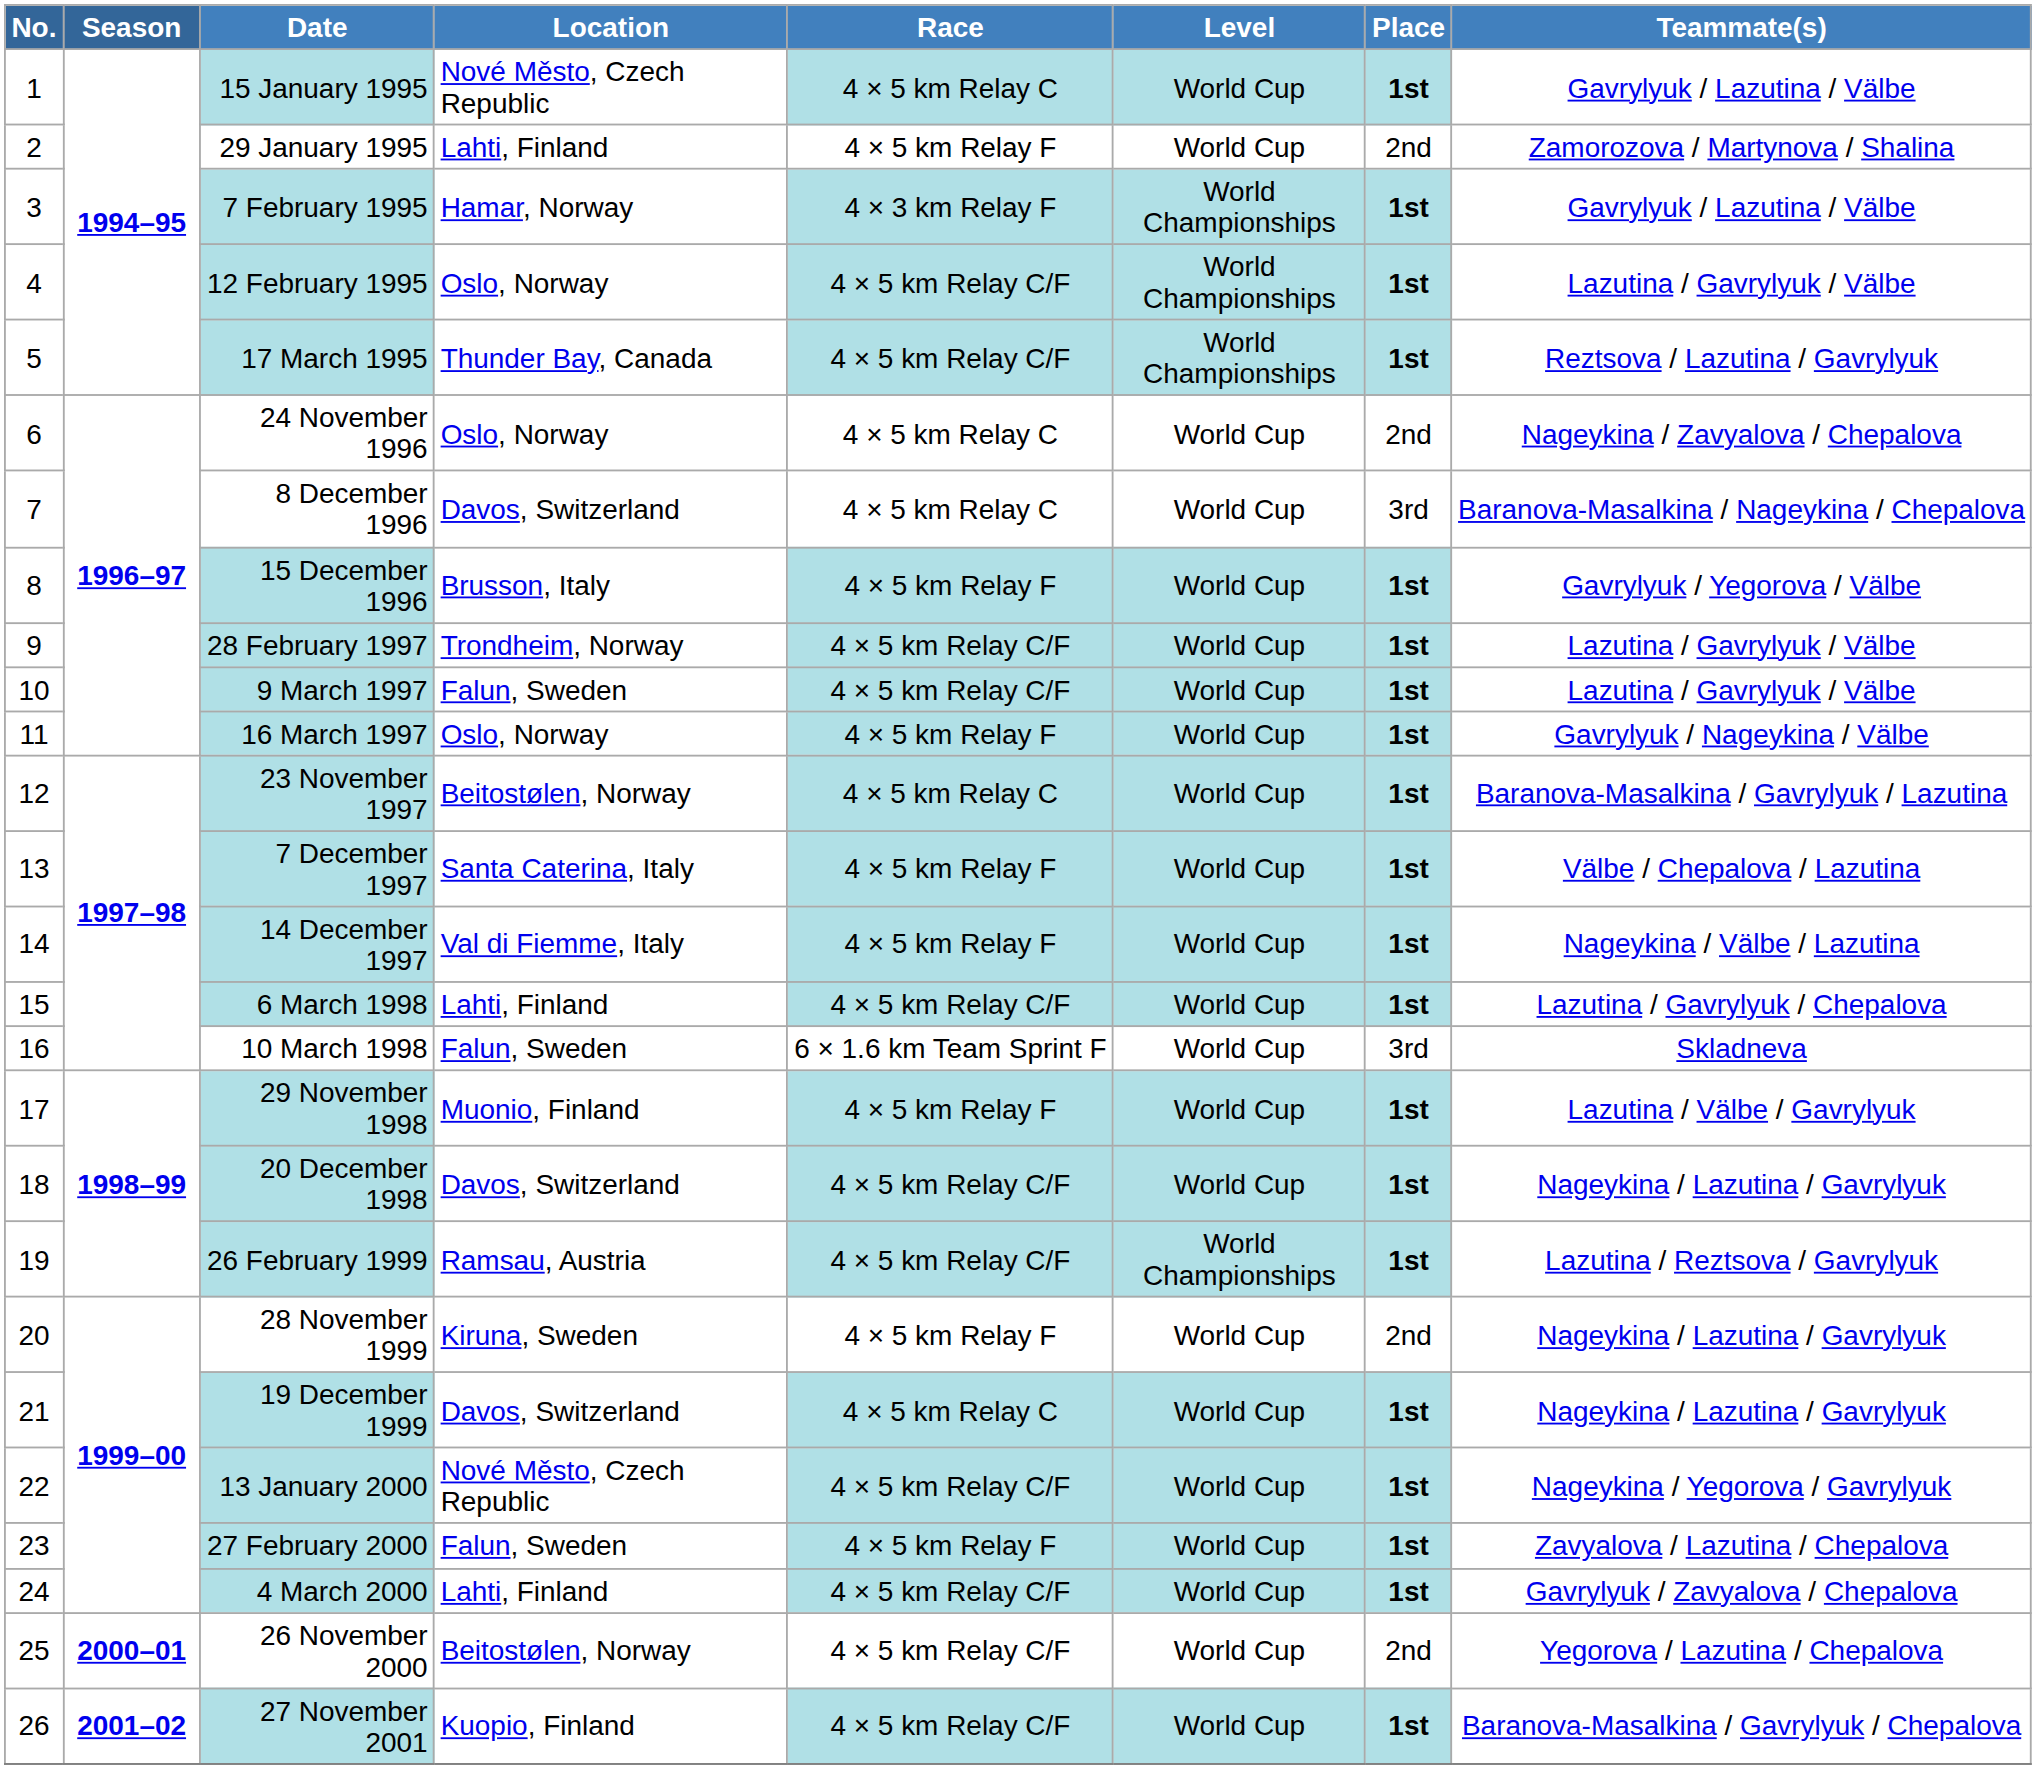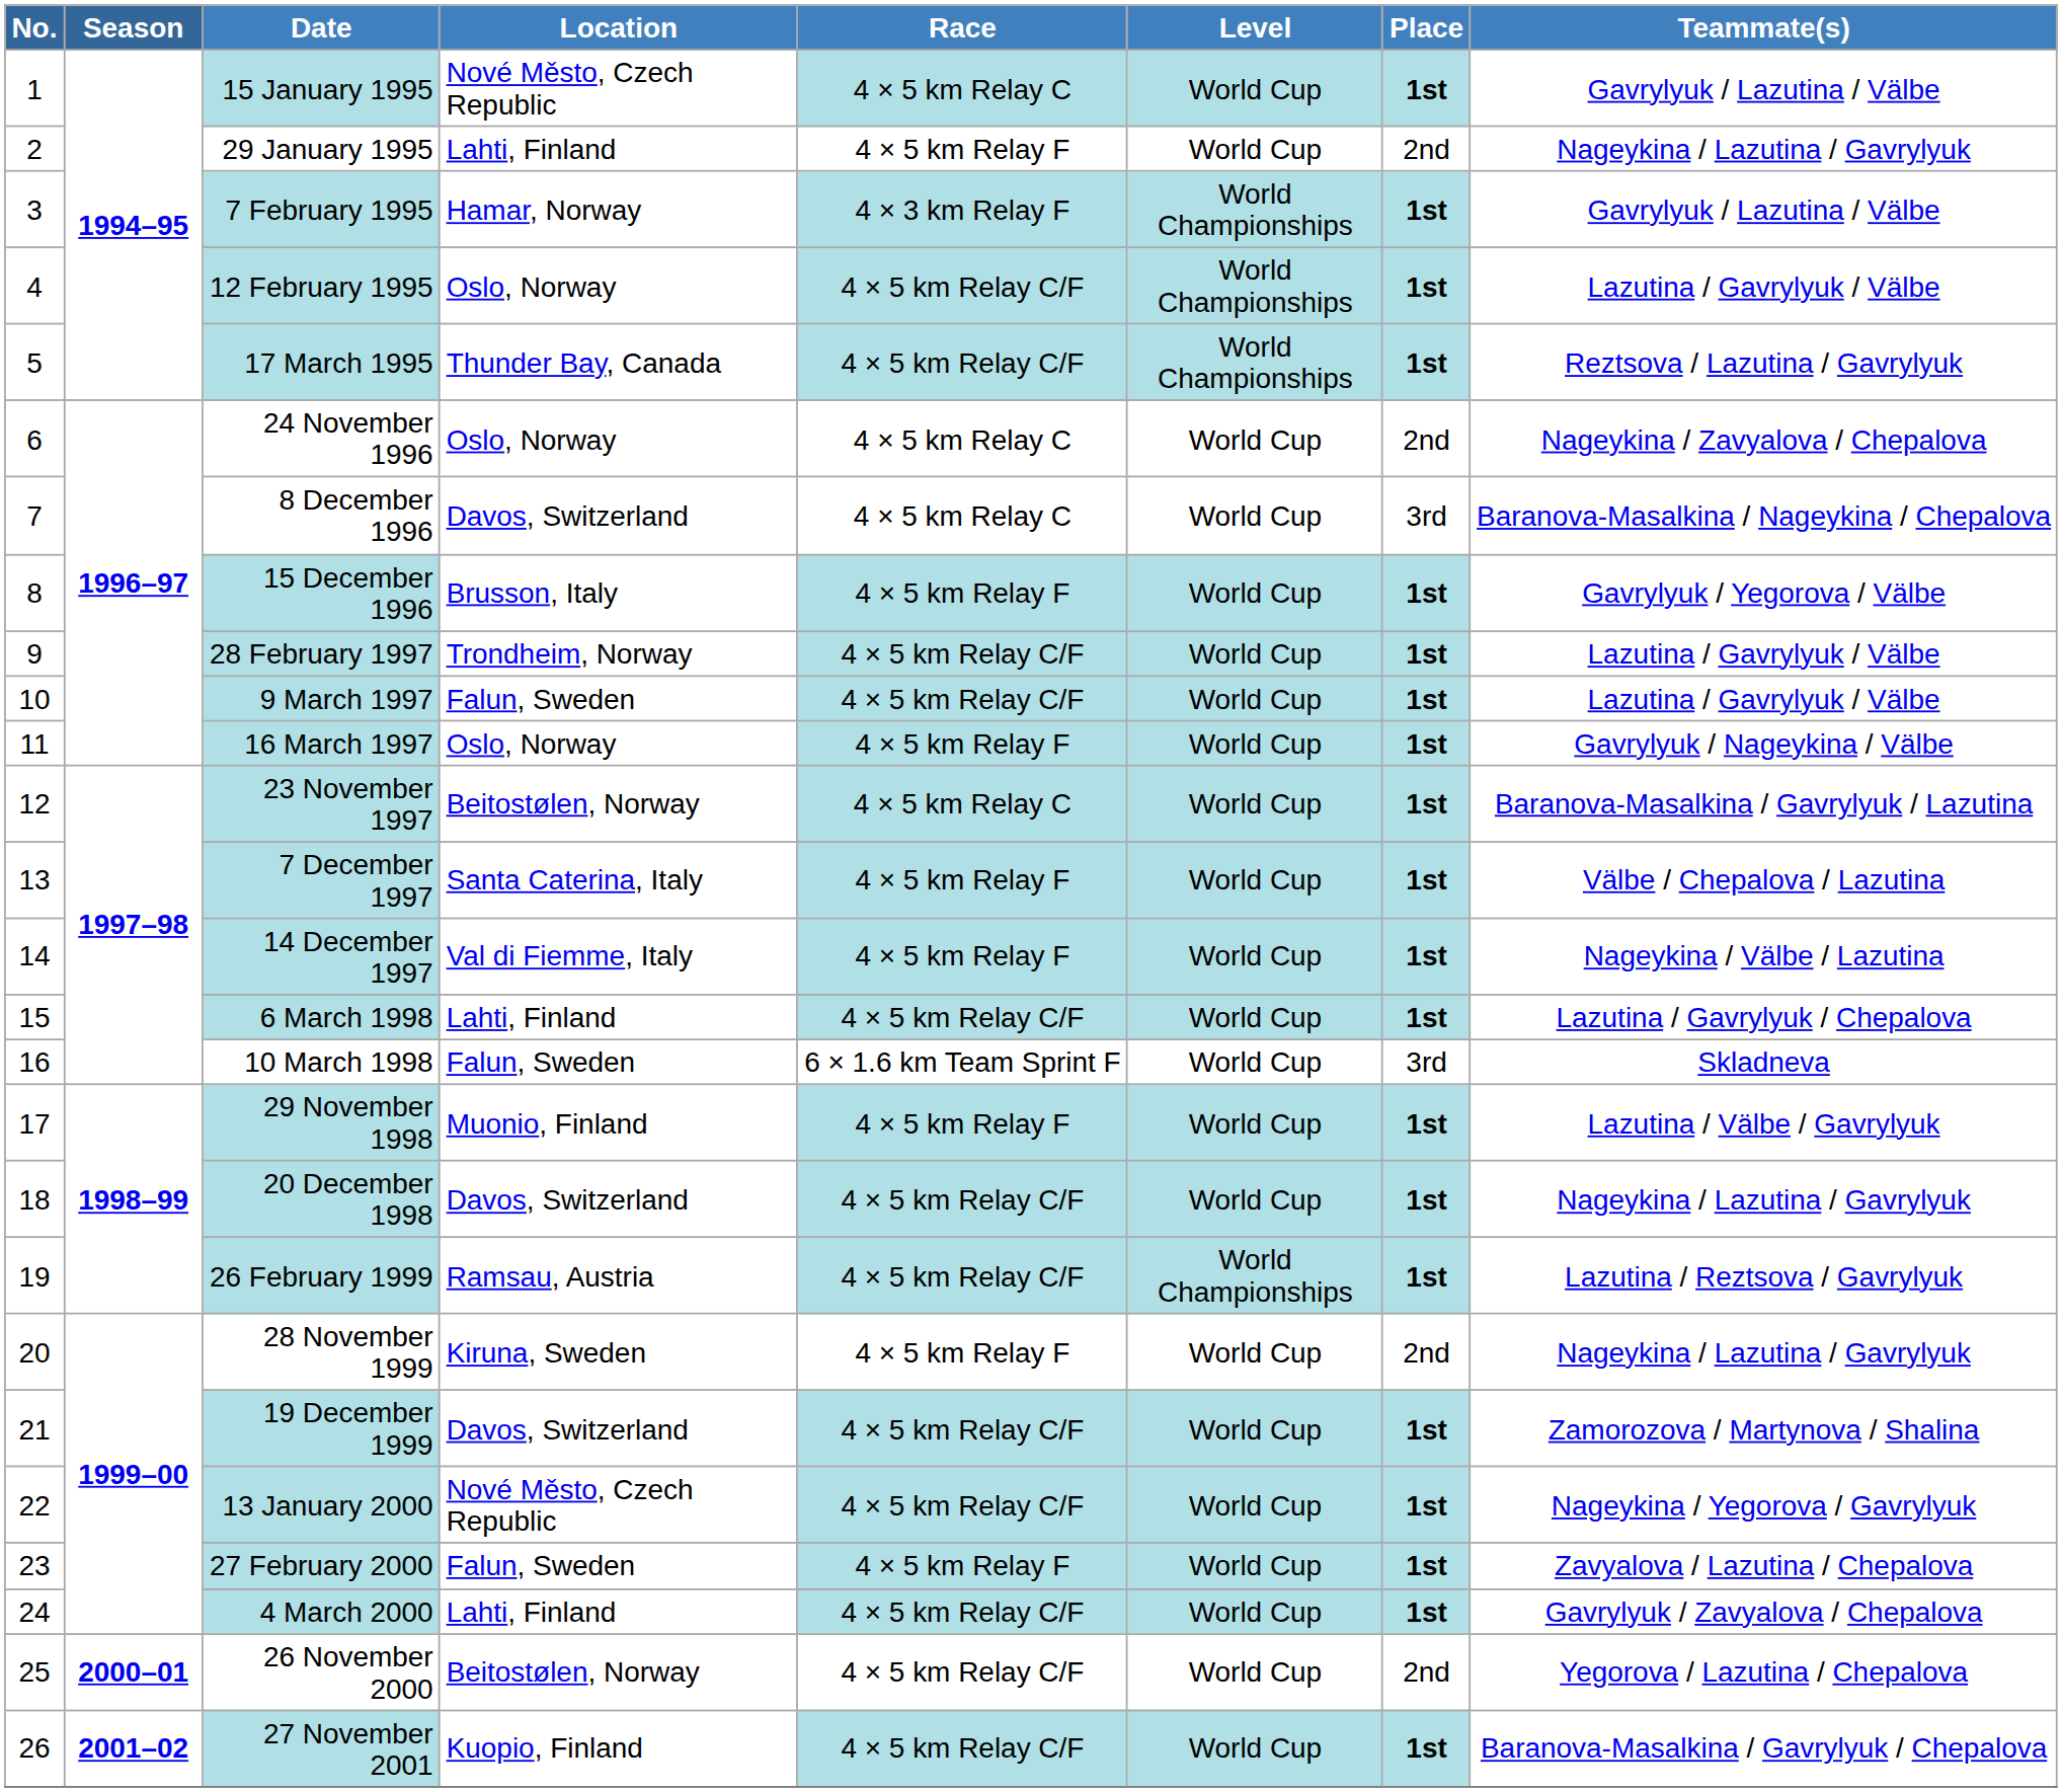29 January 1995 | Teammate(s): Zamorozova / Martynova / Shalina -> Nageykina / Lazutina / Gavrylyuk
19 December 1999 | Race: 4 × 5 km Relay C -> 4 × 5 km Relay C/F
19 December 1999 | Teammate(s): Nageykina / Lazutina / Gavrylyuk -> Zamorozova / Martynova / Shalina
